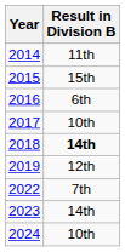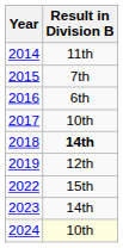2015 | Result in Division B: 15th -> 7th
2022 | Result in Division B: 7th -> 15th
2024 | Result in Division B: no background -> lightyellow background
